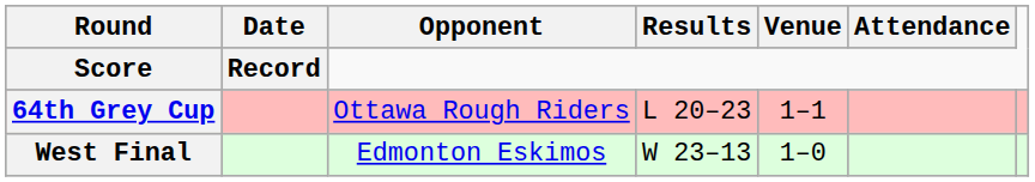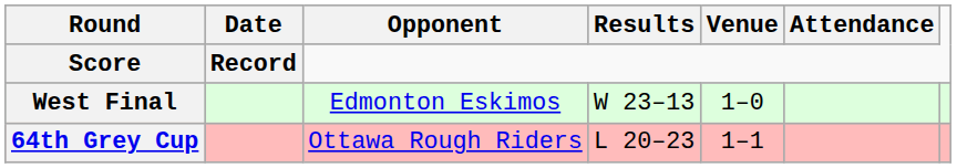rows swapped: West Final <-> 64th Grey Cup
